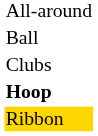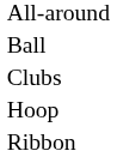Hoop | column 1: bold -> normal
Ribbon | column 1: gold background -> no background
